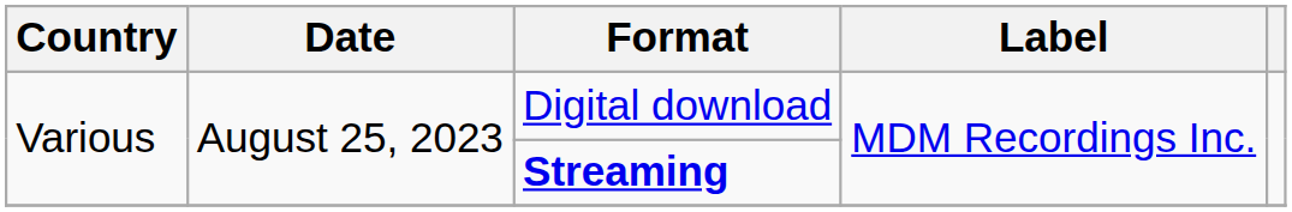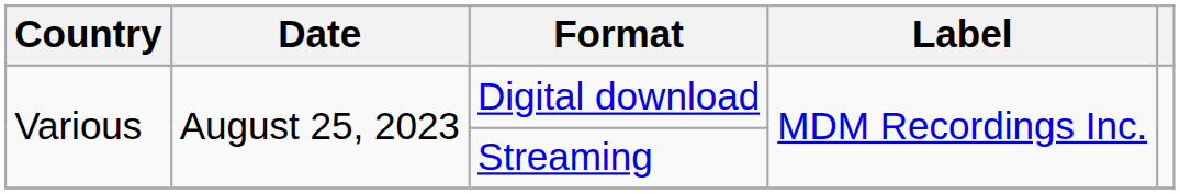Streaming | Format: bold -> normal
